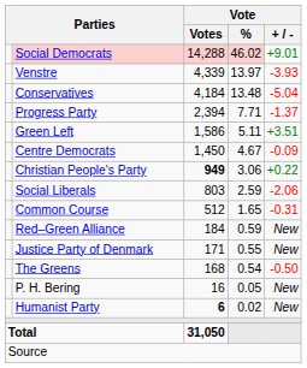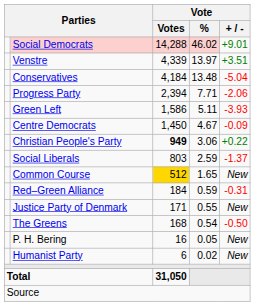Venstre | Vote / + / -: -3.93 -> +3.51
Progress Party | Vote / + / -: -1.37 -> -2.06
Green Left | Vote / + / -: +3.51 -> -3.93
Social Liberals | Vote / + / -: -2.06 -> -1.37
Common Course | Vote / Votes: no background -> gold background
Common Course | Vote / + / -: -0.31 -> New
Red–Green Alliance | Vote / + / -: New -> -0.31
Humanist Party | Vote / Votes: bold -> normal
